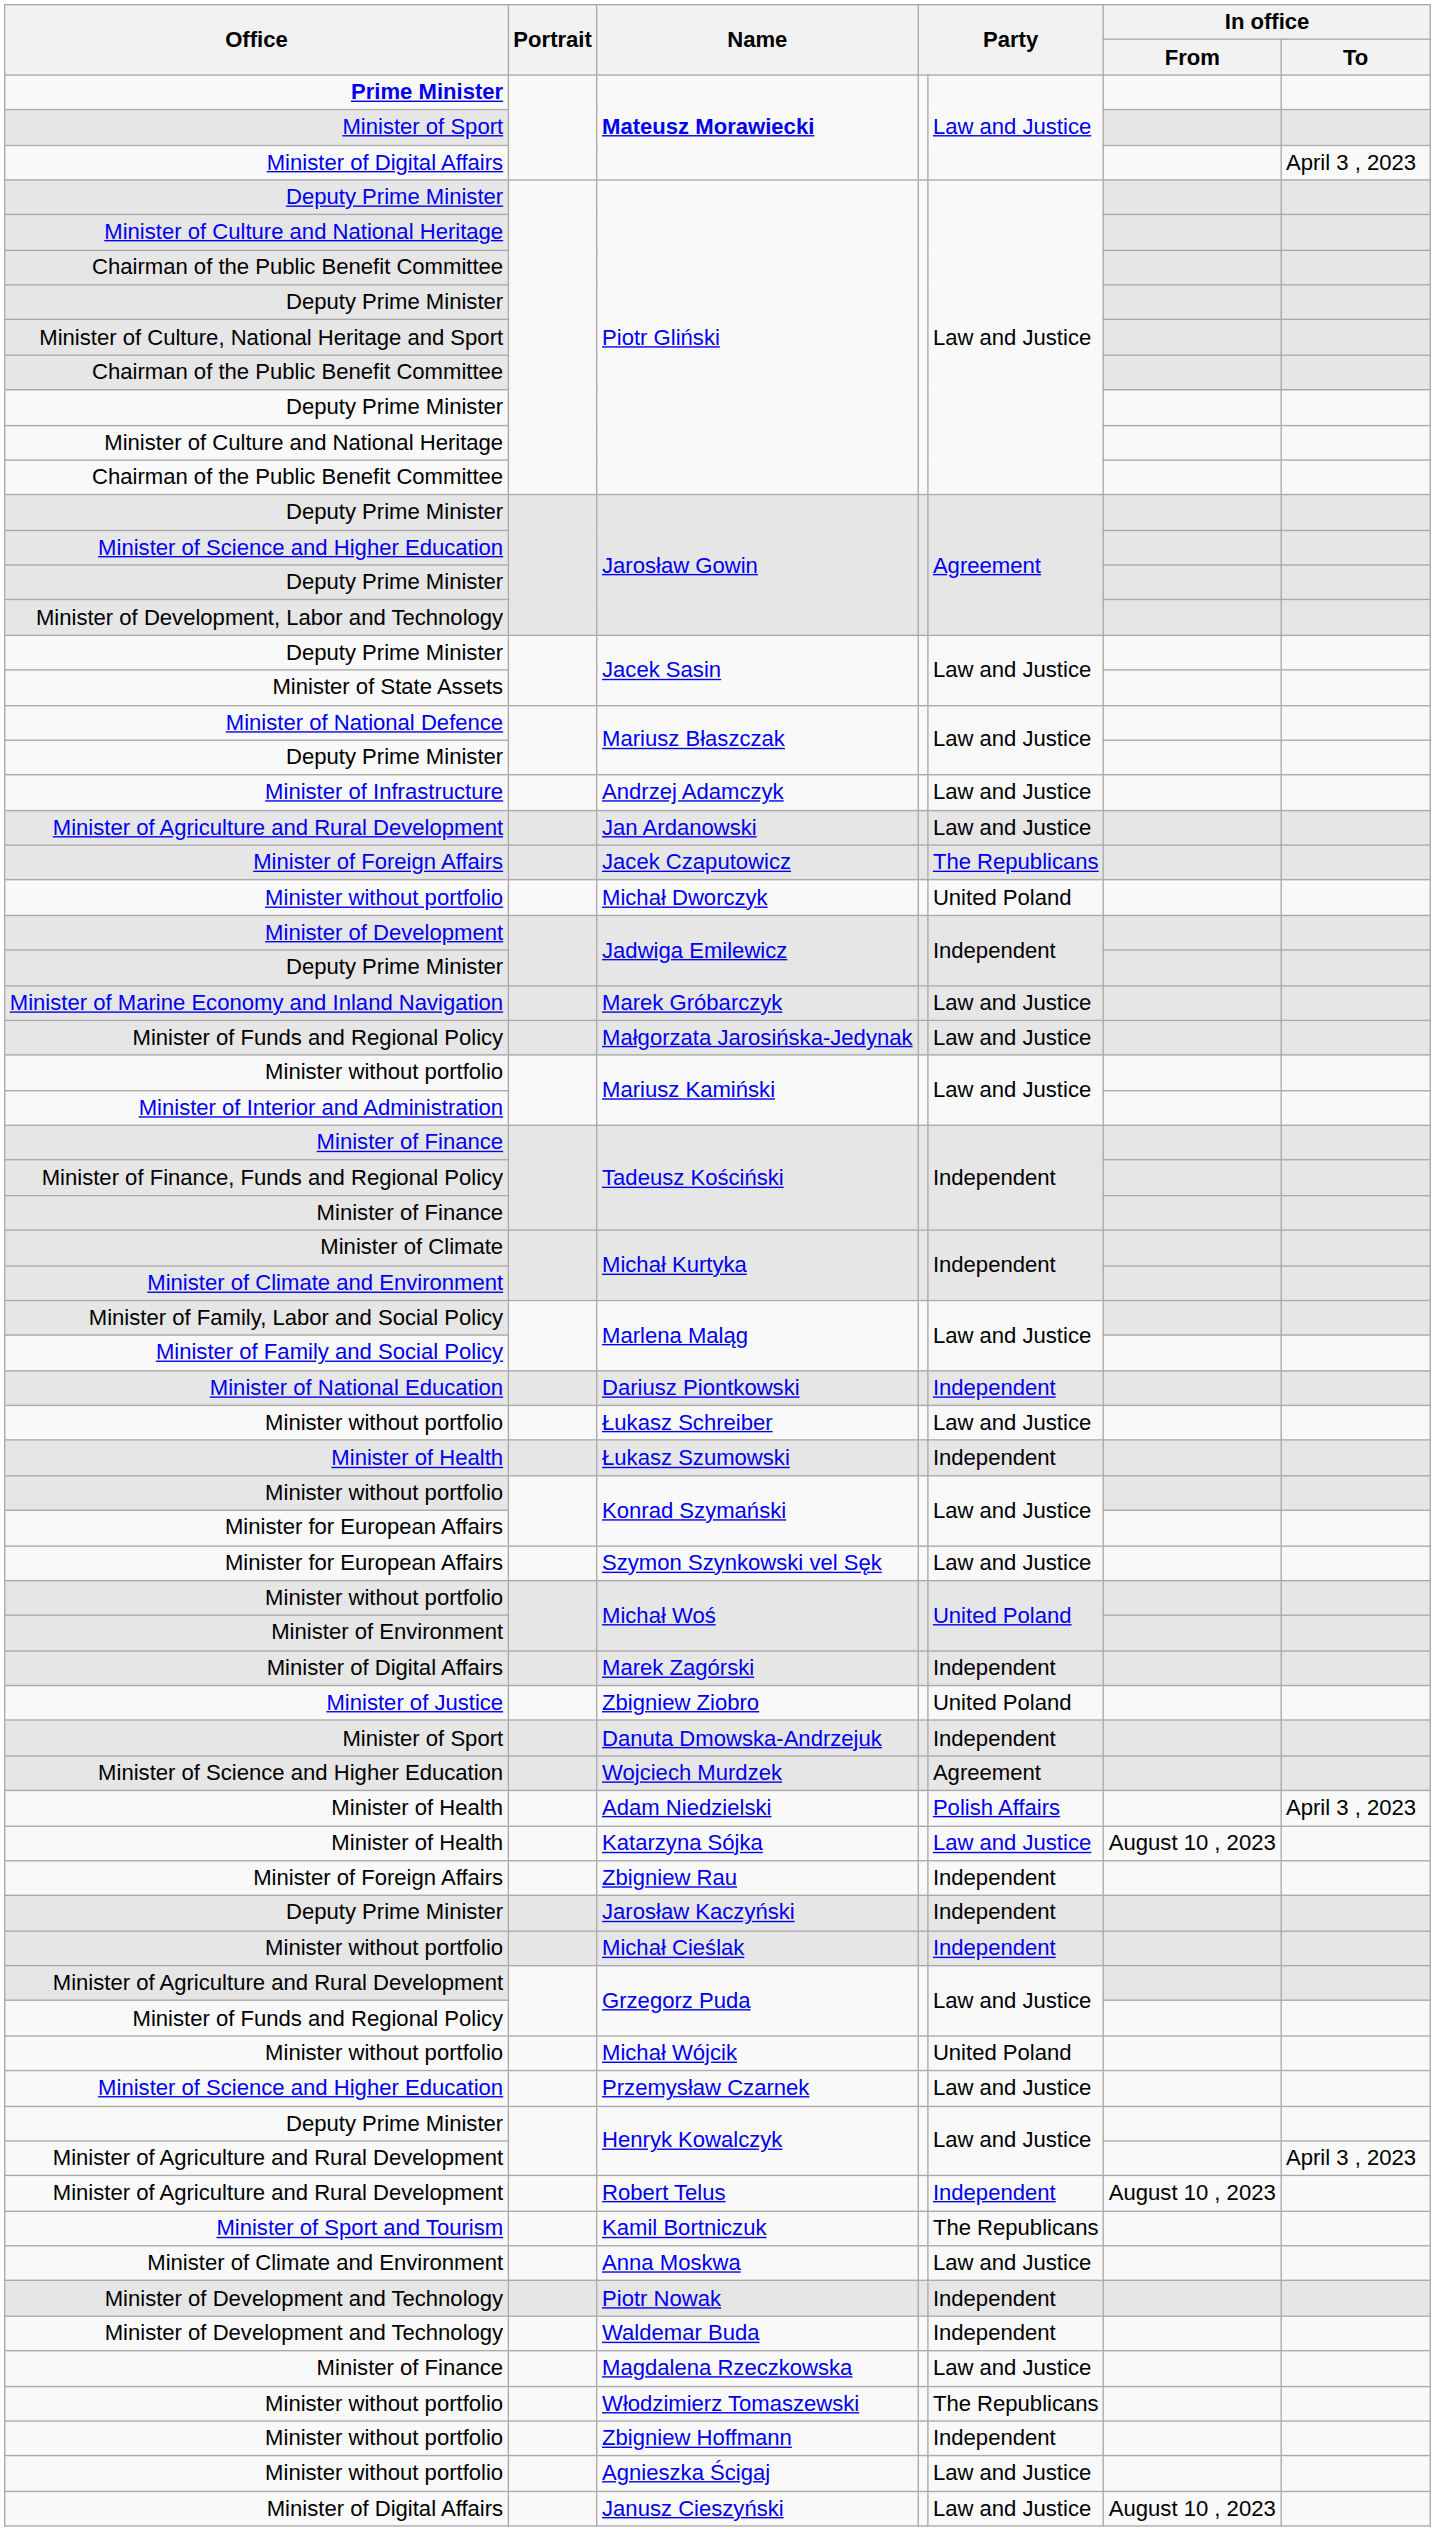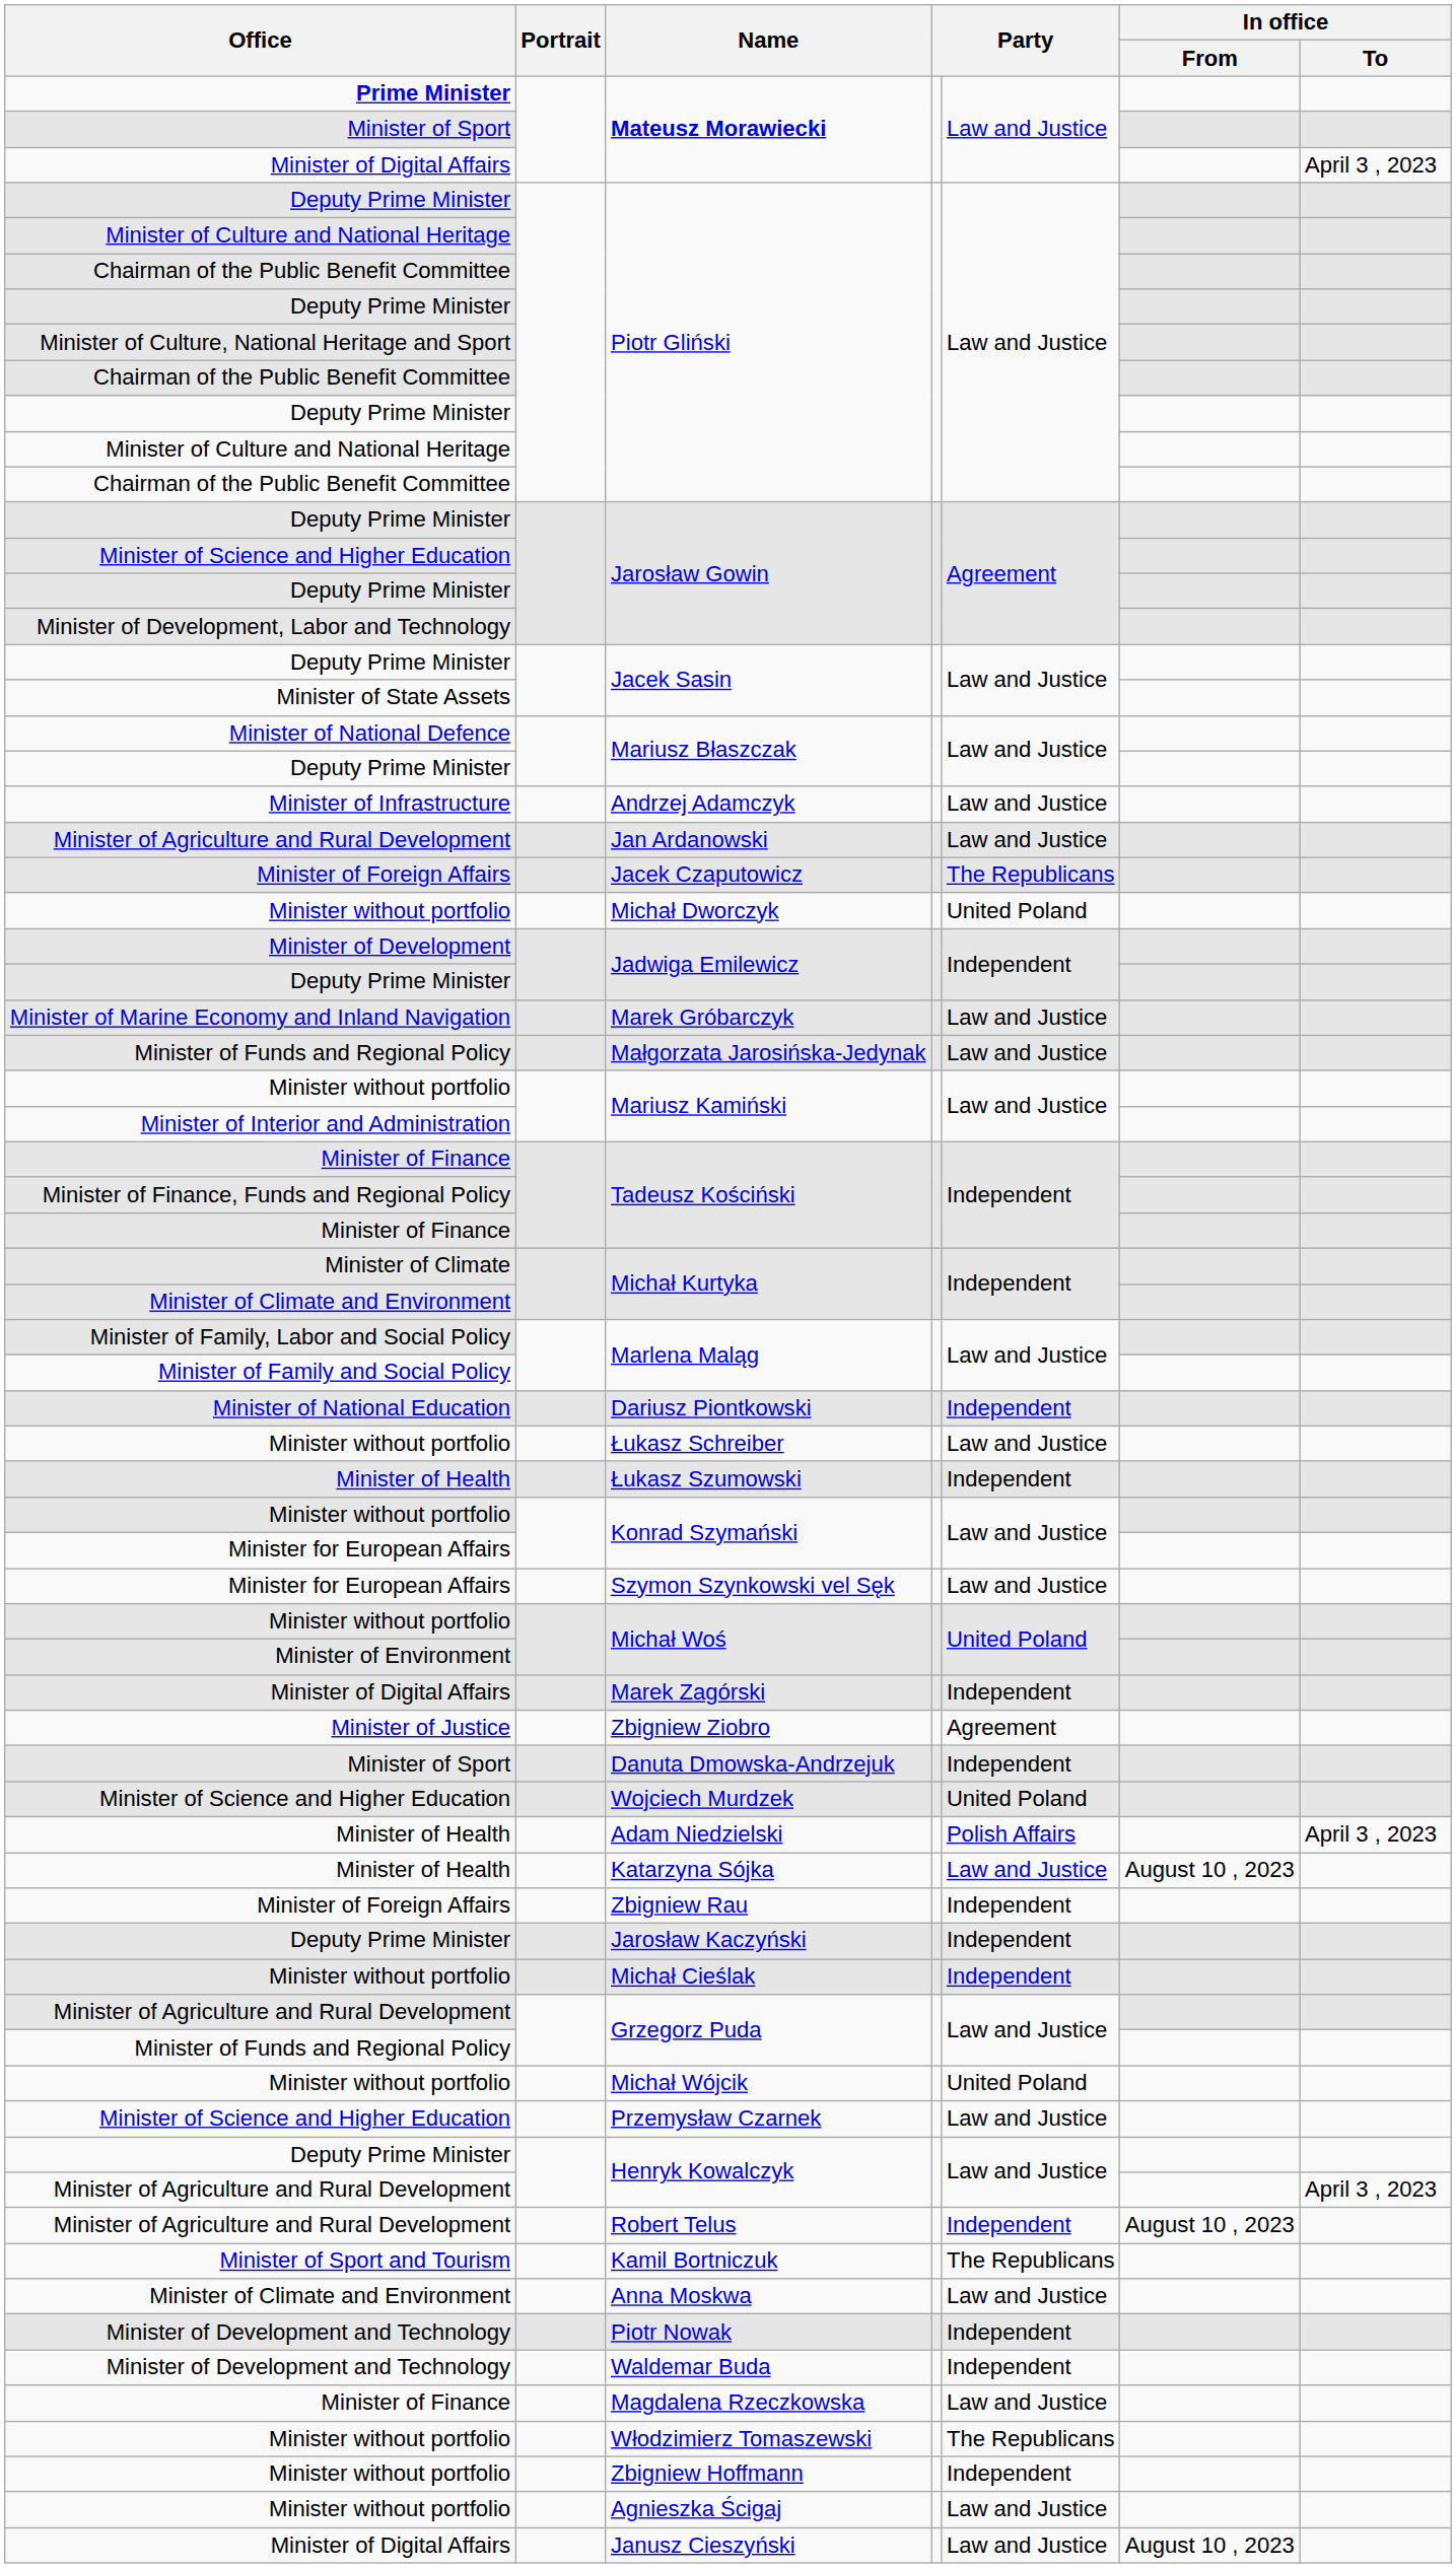Zbigniew Ziobro | column 5: United Poland -> Agreement
Wojciech Murdzek | column 5: Agreement -> United Poland
